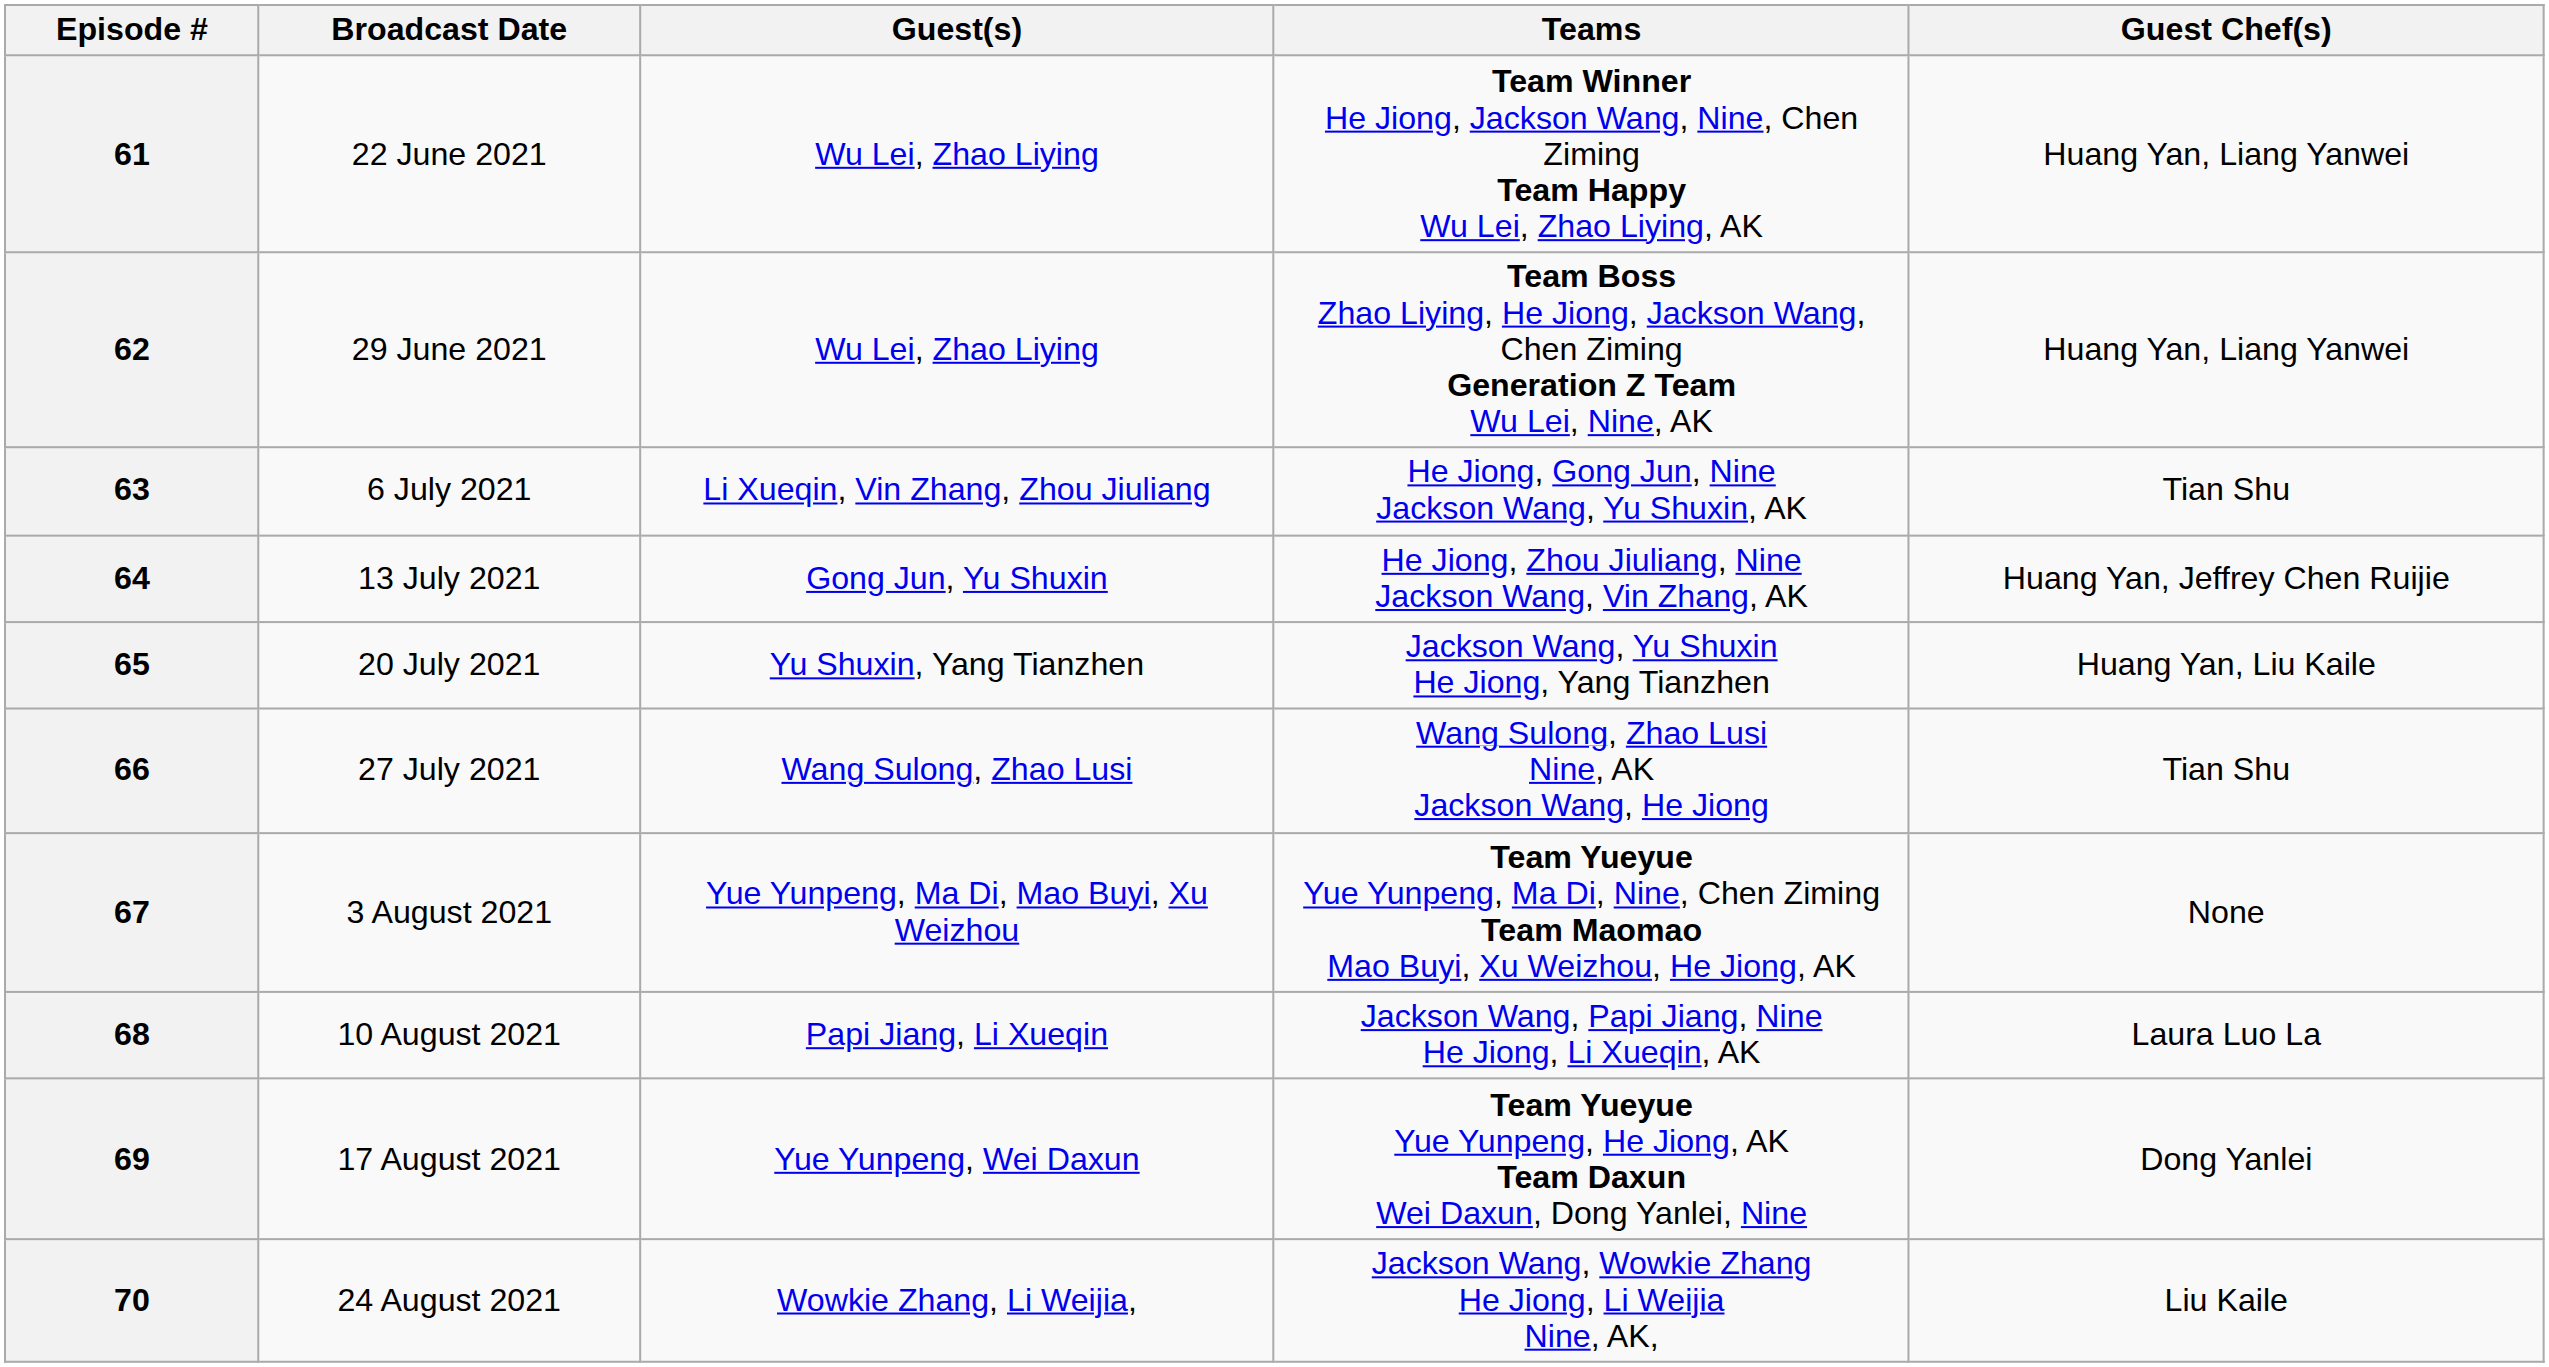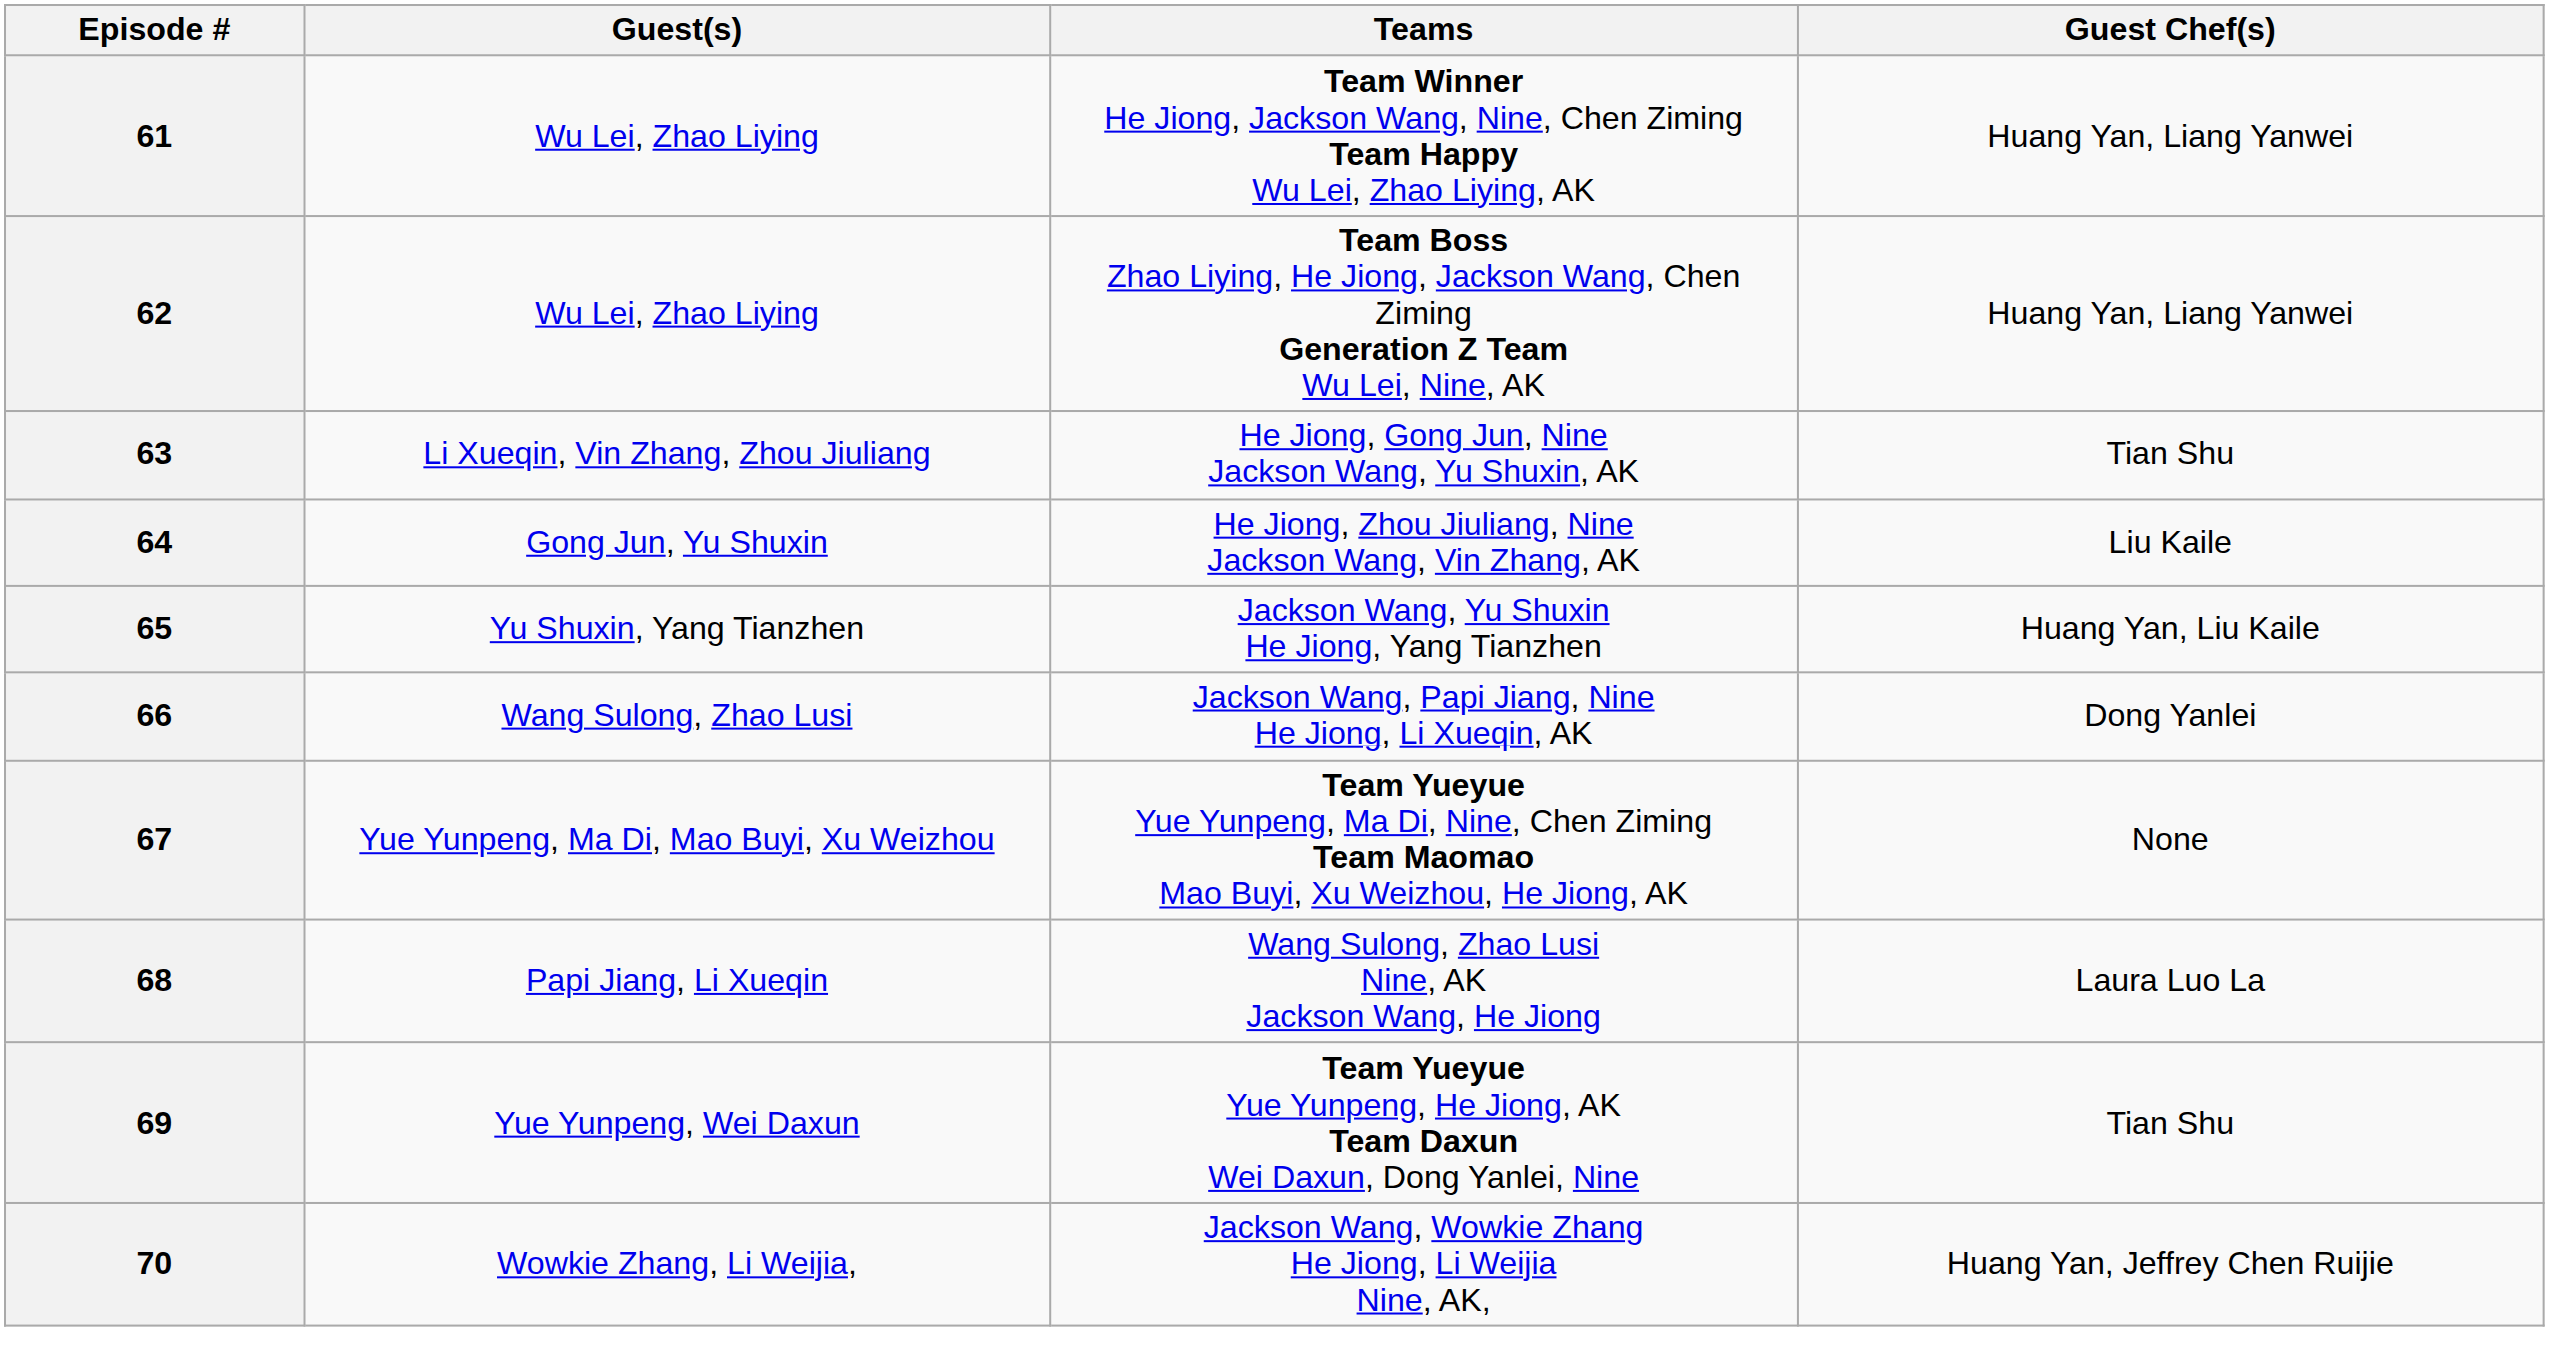- column: Broadcast Date | 22 June 2021 | 29 June 2021 | 6 July 2021 | 13 July 2021 | 20 July 2021 | 27 July 2021 | 3 August 2021 | 10 August 2021 | 17 August 2021 | 24 August 2021
64 | Guest Chef(s): Huang Yan, Jeffrey Chen Ruijie -> Liu Kaile
66 | Teams: Wang Sulong, Zhao Lusi Nine, AK Jackson Wang, He Jiong -> Jackson Wang, Papi Jiang, Nine He Jiong, Li Xueqin, AK
66 | Guest Chef(s): Tian Shu -> Dong Yanlei
68 | Teams: Jackson Wang, Papi Jiang, Nine He Jiong, Li Xueqin, AK -> Wang Sulong, Zhao Lusi Nine, AK Jackson Wang, He Jiong
69 | Guest Chef(s): Dong Yanlei -> Tian Shu
70 | Guest Chef(s): Liu Kaile -> Huang Yan, Jeffrey Chen Ruijie
